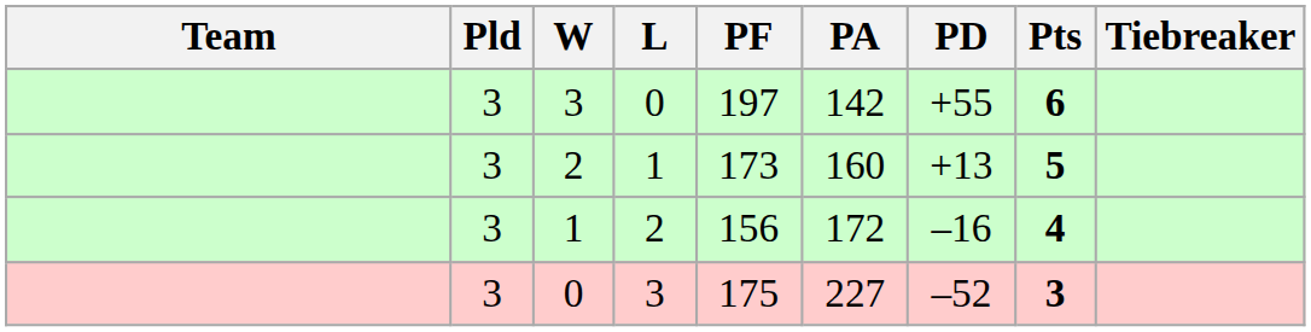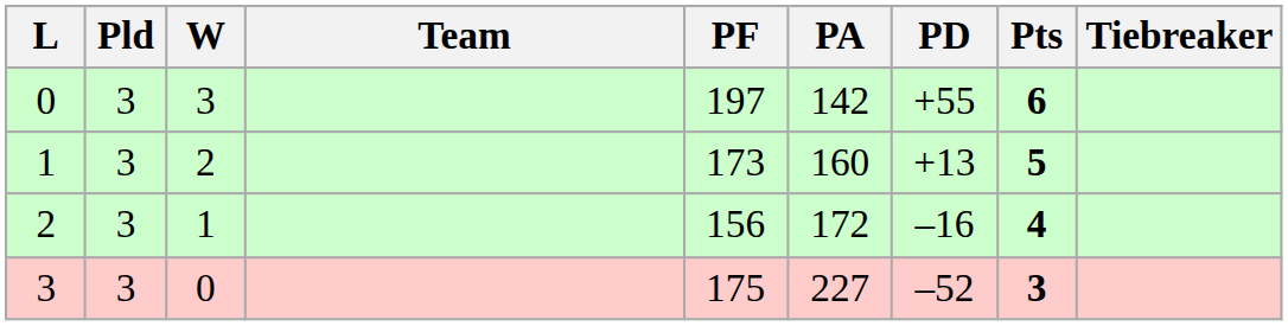columns swapped: Team <-> L
